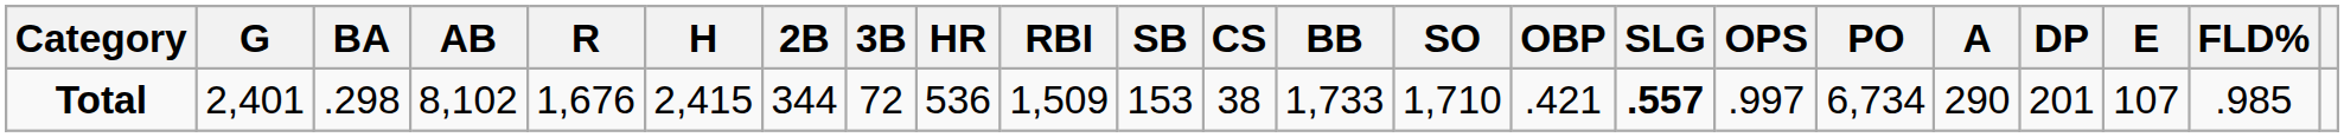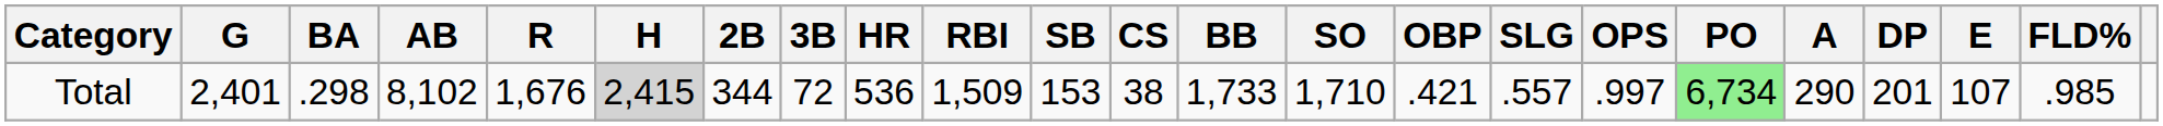row 2 | Category: bold -> normal
row 2 | H: no background -> lightgrey background
row 2 | SLG: bold -> normal
row 2 | PO: no background -> lightgreen background
